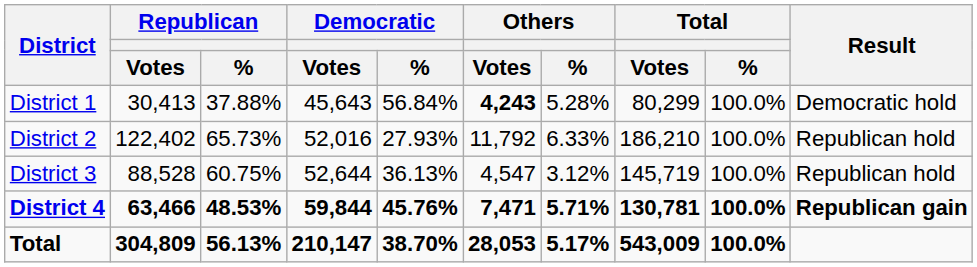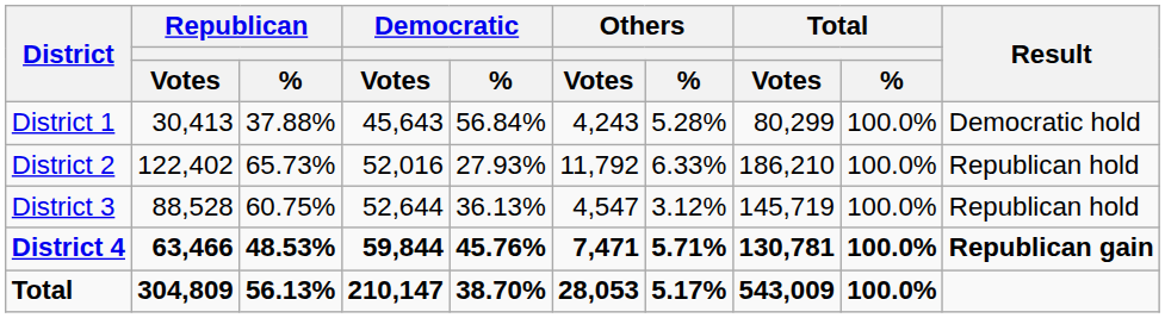District 1 | Others / Votes: bold -> normal
